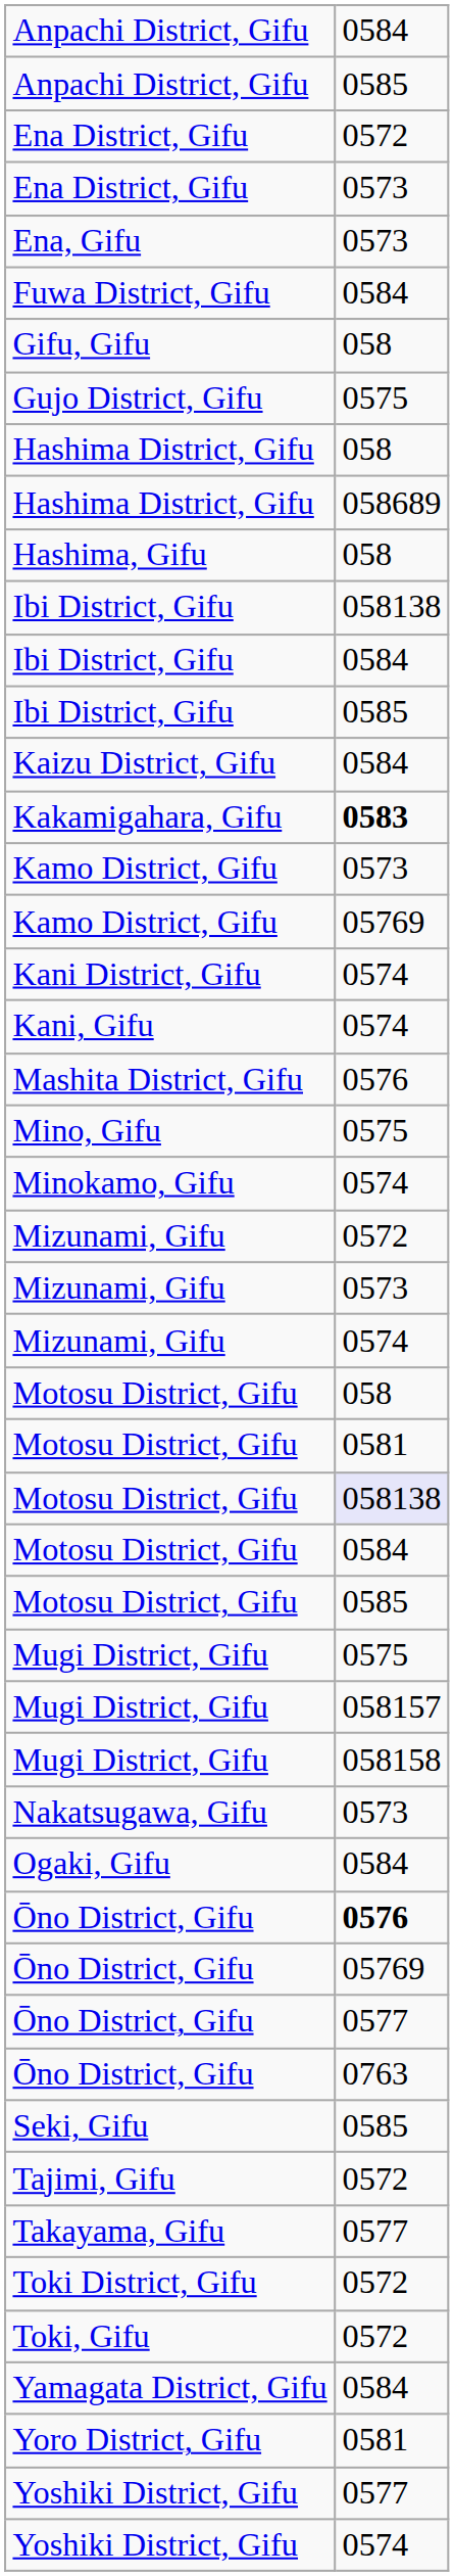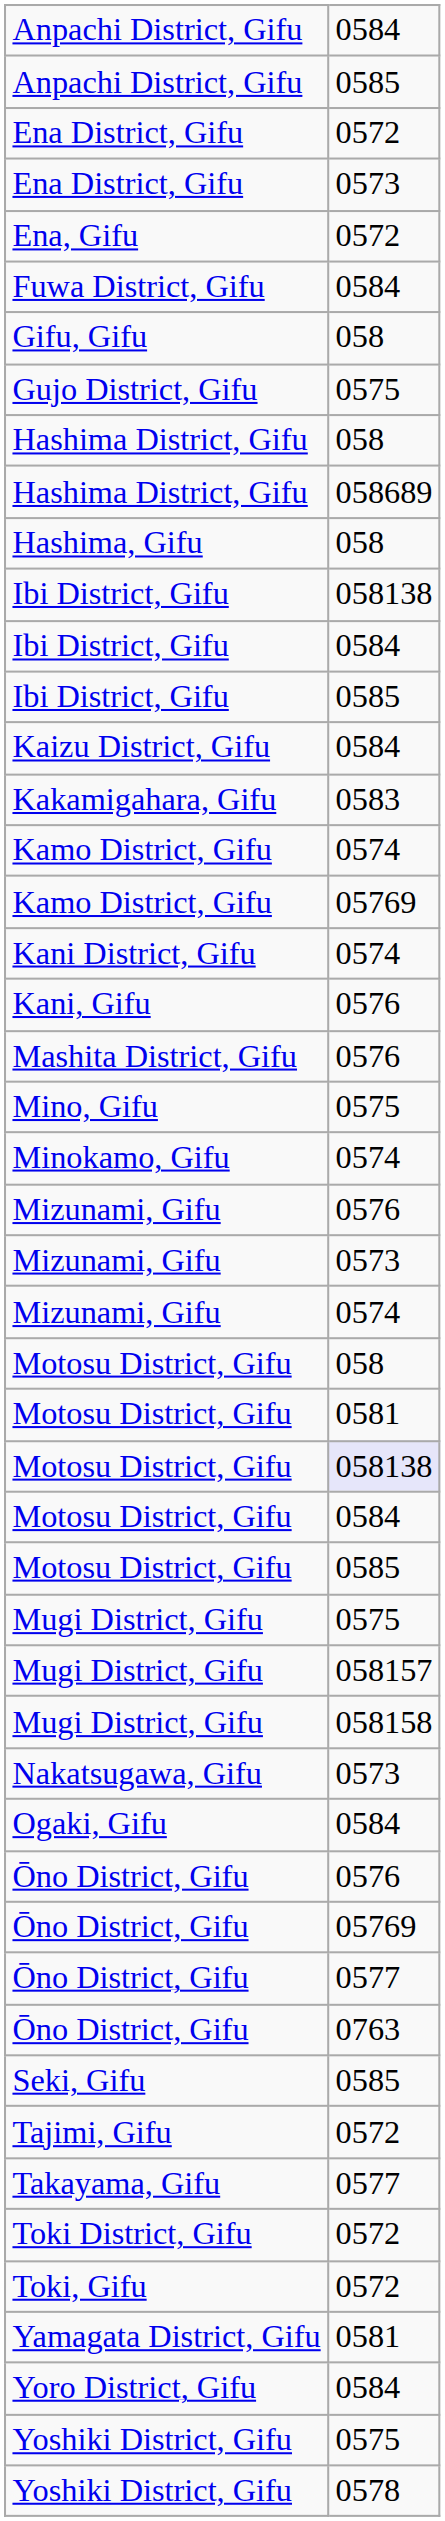row 5 | column 2: 0573 -> 0572
row 16 | column 2: bold -> normal
row 17 | column 2: 0573 -> 0574
row 20 | column 2: 0574 -> 0576
row 24 | column 2: 0572 -> 0576
row 37 | column 2: bold -> normal
row 46 | column 2: 0584 -> 0581
row 47 | column 2: 0581 -> 0584
row 48 | column 2: 0577 -> 0575
row 49 | column 2: 0574 -> 0578
